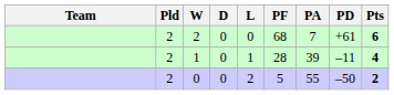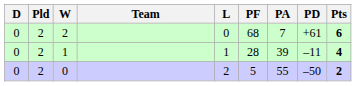columns swapped: Team <-> D
